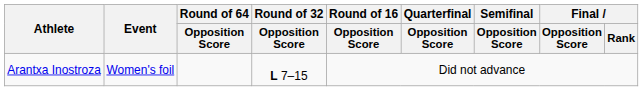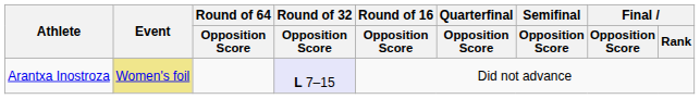Arantxa Inostroza | Event: no background -> khaki background
Arantxa Inostroza | Round of 32 / Opposition Score: no background -> lavender background
